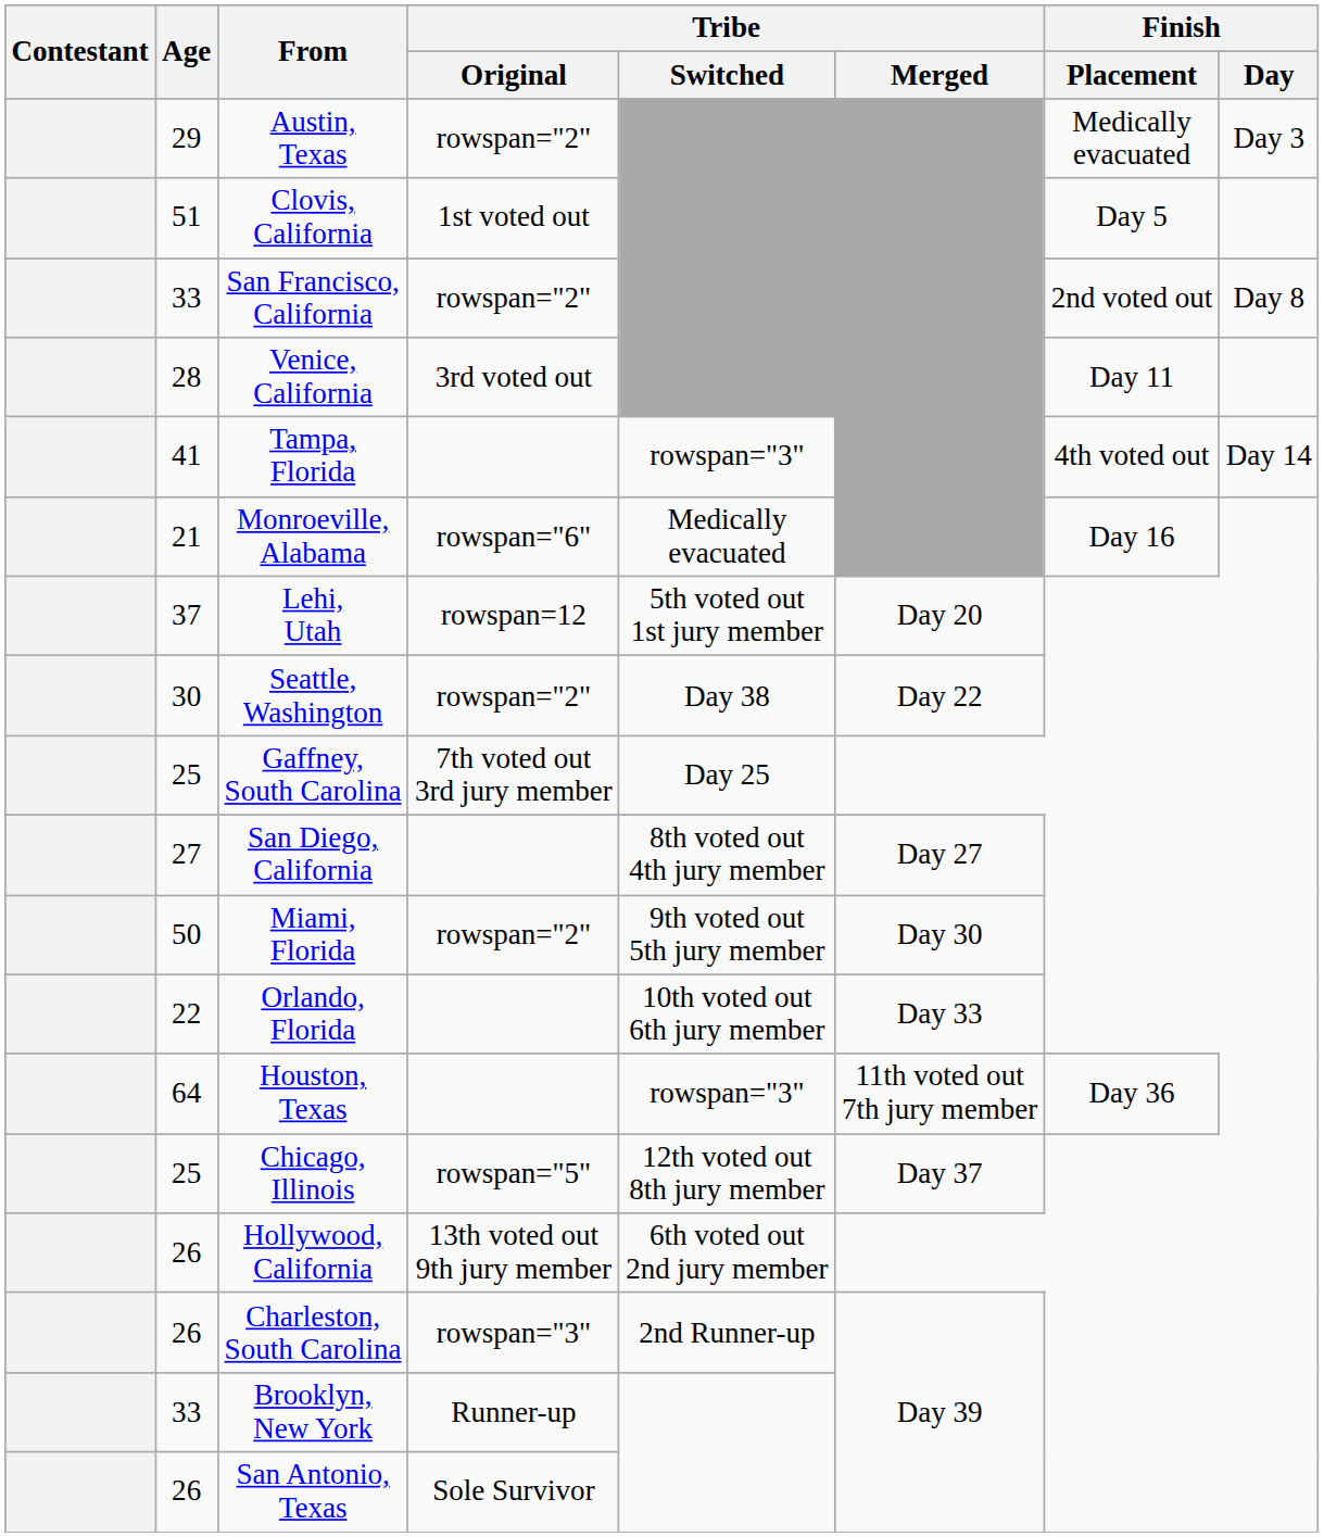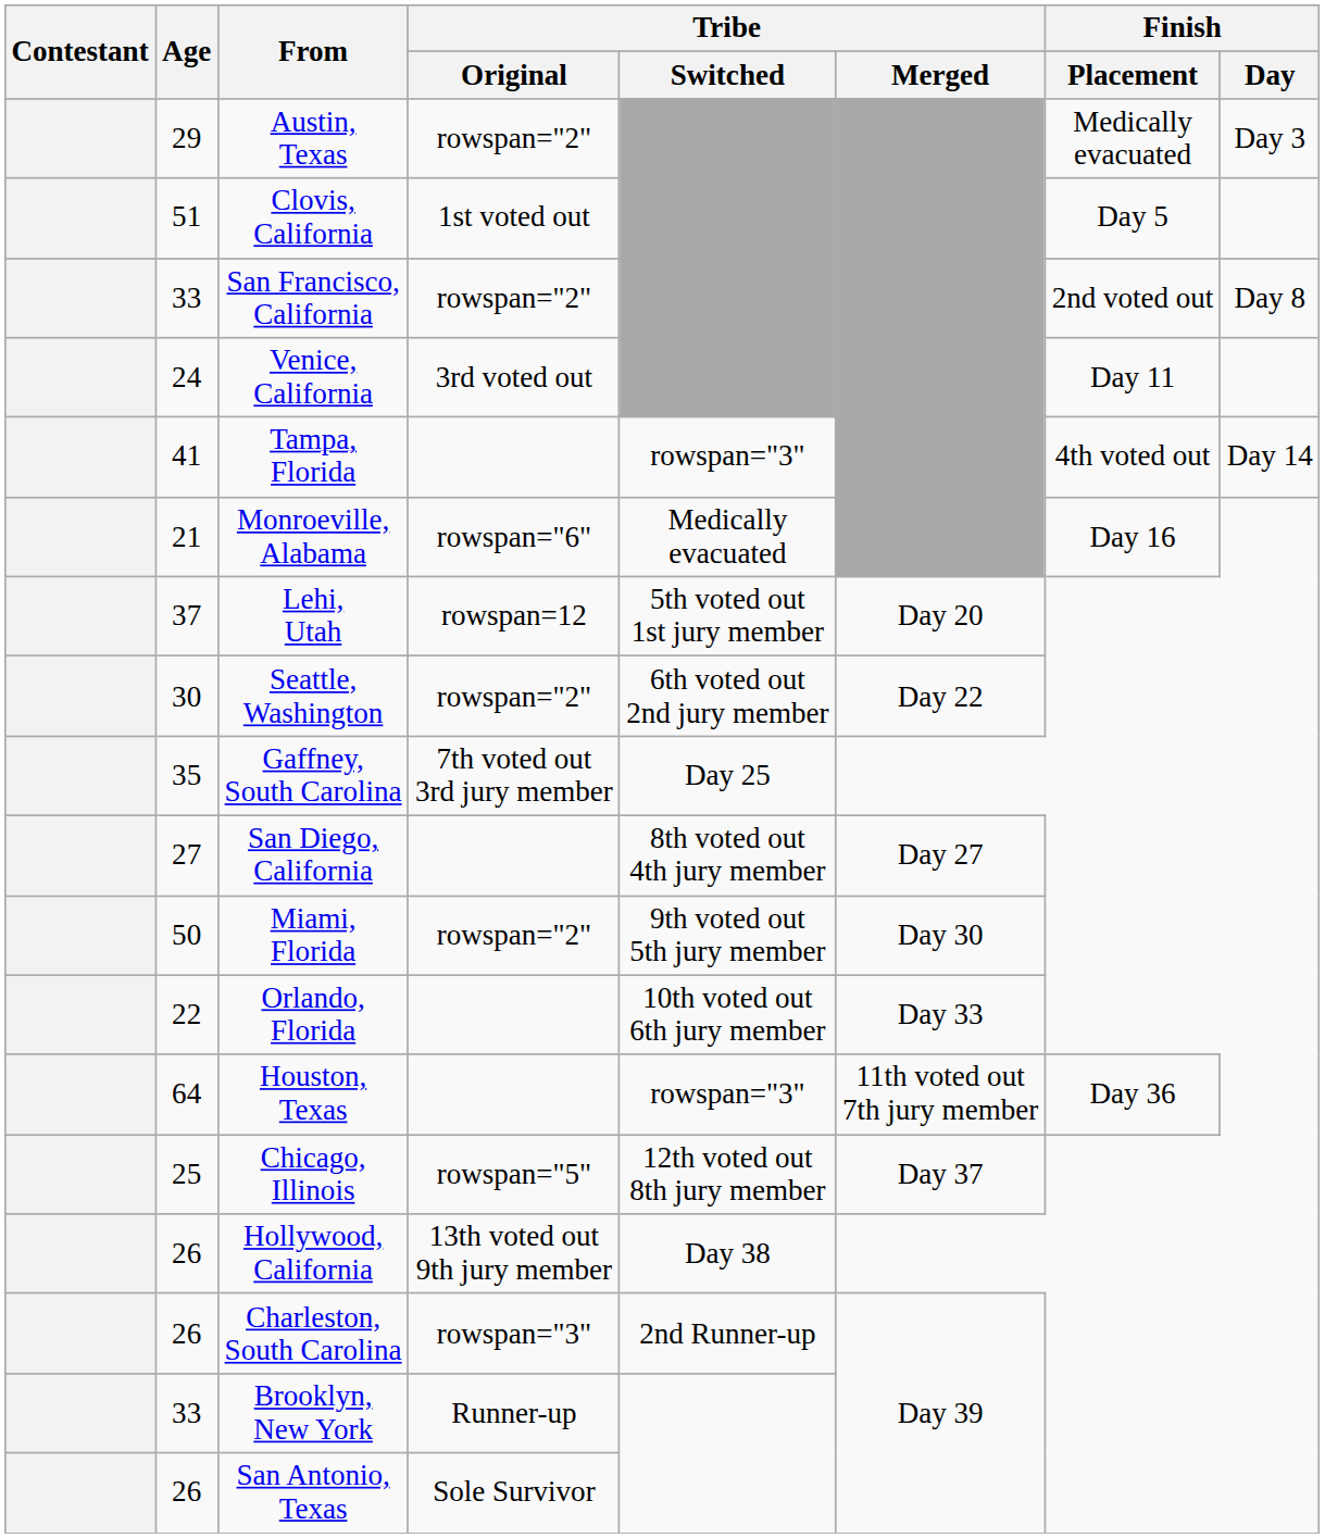Venice, California | Age: 28 -> 24
Seattle, Washington | Tribe / Switched: Day 38 -> 6th voted out 2nd jury member
Gaffney, South Carolina | Age: 25 -> 35
Hollywood, California | Tribe / Switched: 6th voted out 2nd jury member -> Day 38
